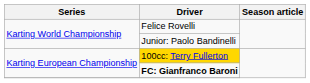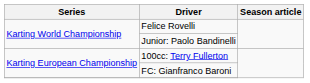100cc: Terry Fullerton | Driver: gold background -> no background
FC: Gianfranco Baroni | Driver: bold -> normal
